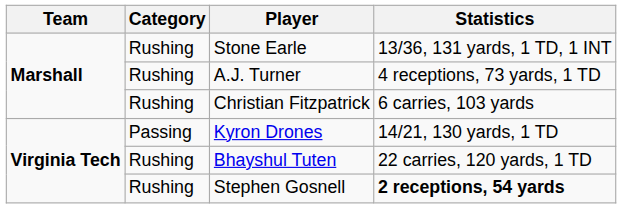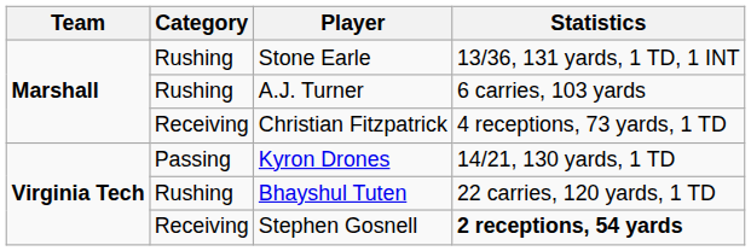A.J. Turner | Statistics: 4 receptions, 73 yards, 1 TD -> 6 carries, 103 yards
Christian Fitzpatrick | Category: Rushing -> Receiving
Christian Fitzpatrick | Statistics: 6 carries, 103 yards -> 4 receptions, 73 yards, 1 TD
Stephen Gosnell | Category: Rushing -> Receiving
